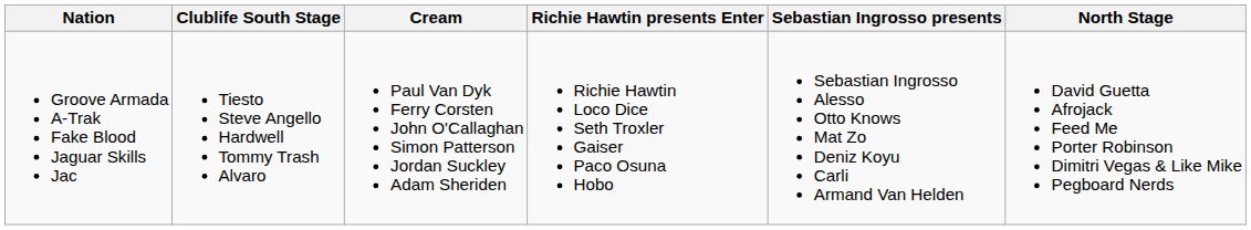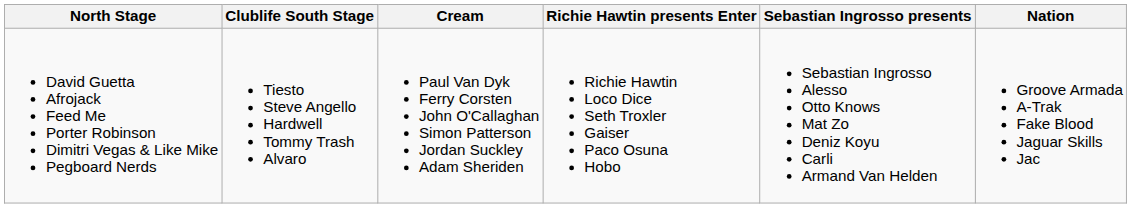columns swapped: North Stage <-> Nation
